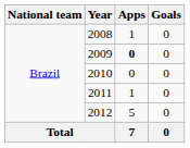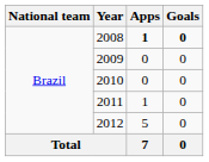2008 | Apps: normal -> bold
2008 | Goals: normal -> bold
2009 | Apps: bold -> normal
